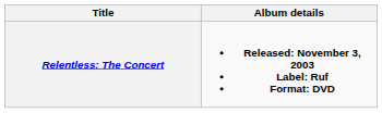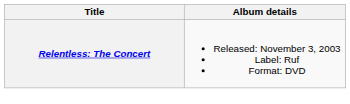Relentless: The Concert | Album details: bold -> normal
